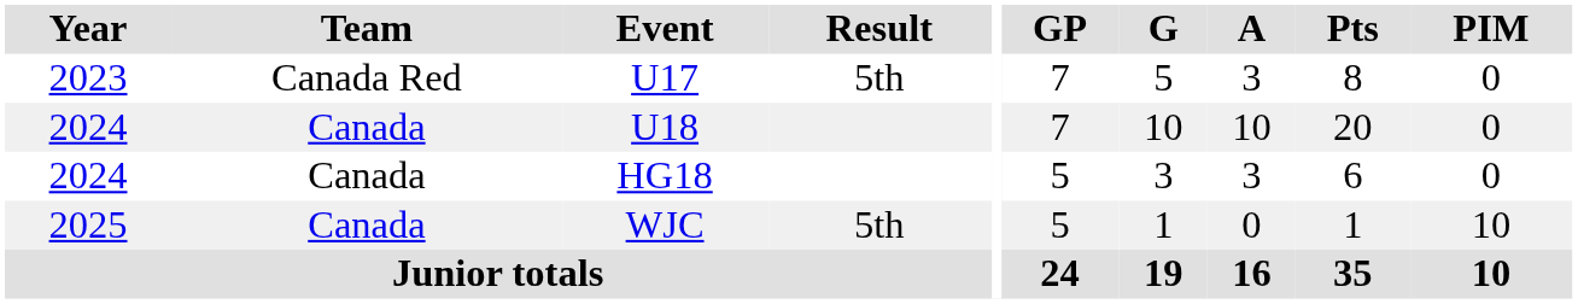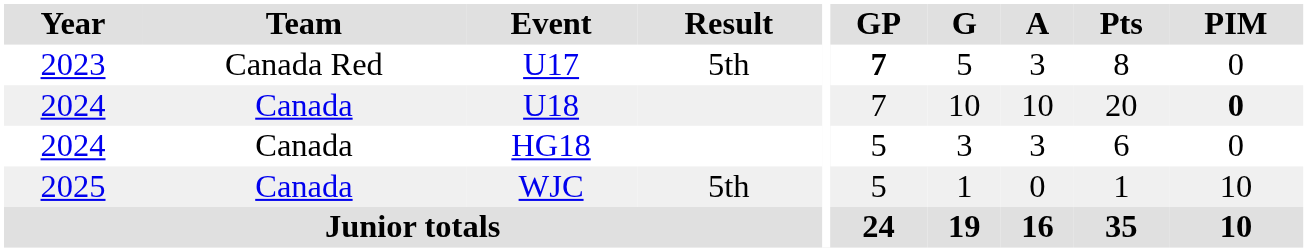U17 | GP: normal -> bold
U18 | PIM: normal -> bold
